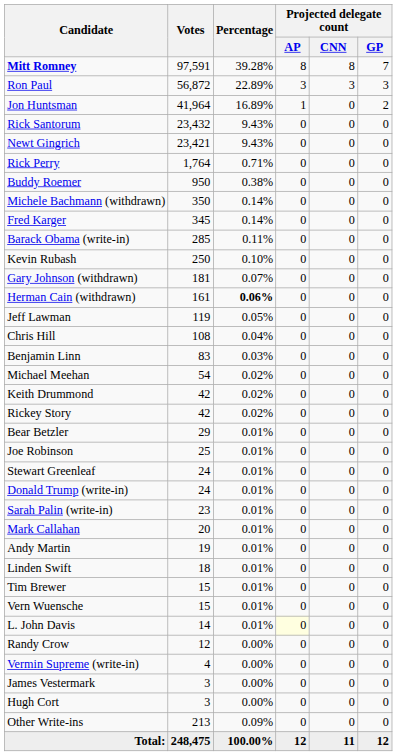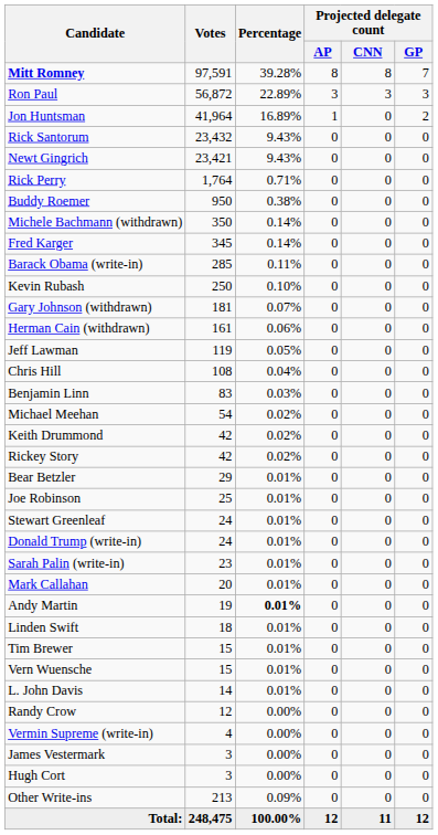Herman Cain (withdrawn) | Percentage: bold -> normal
Andy Martin | Percentage: normal -> bold
L. John Davis | Projected delegate count / AP: lightyellow background -> no background
